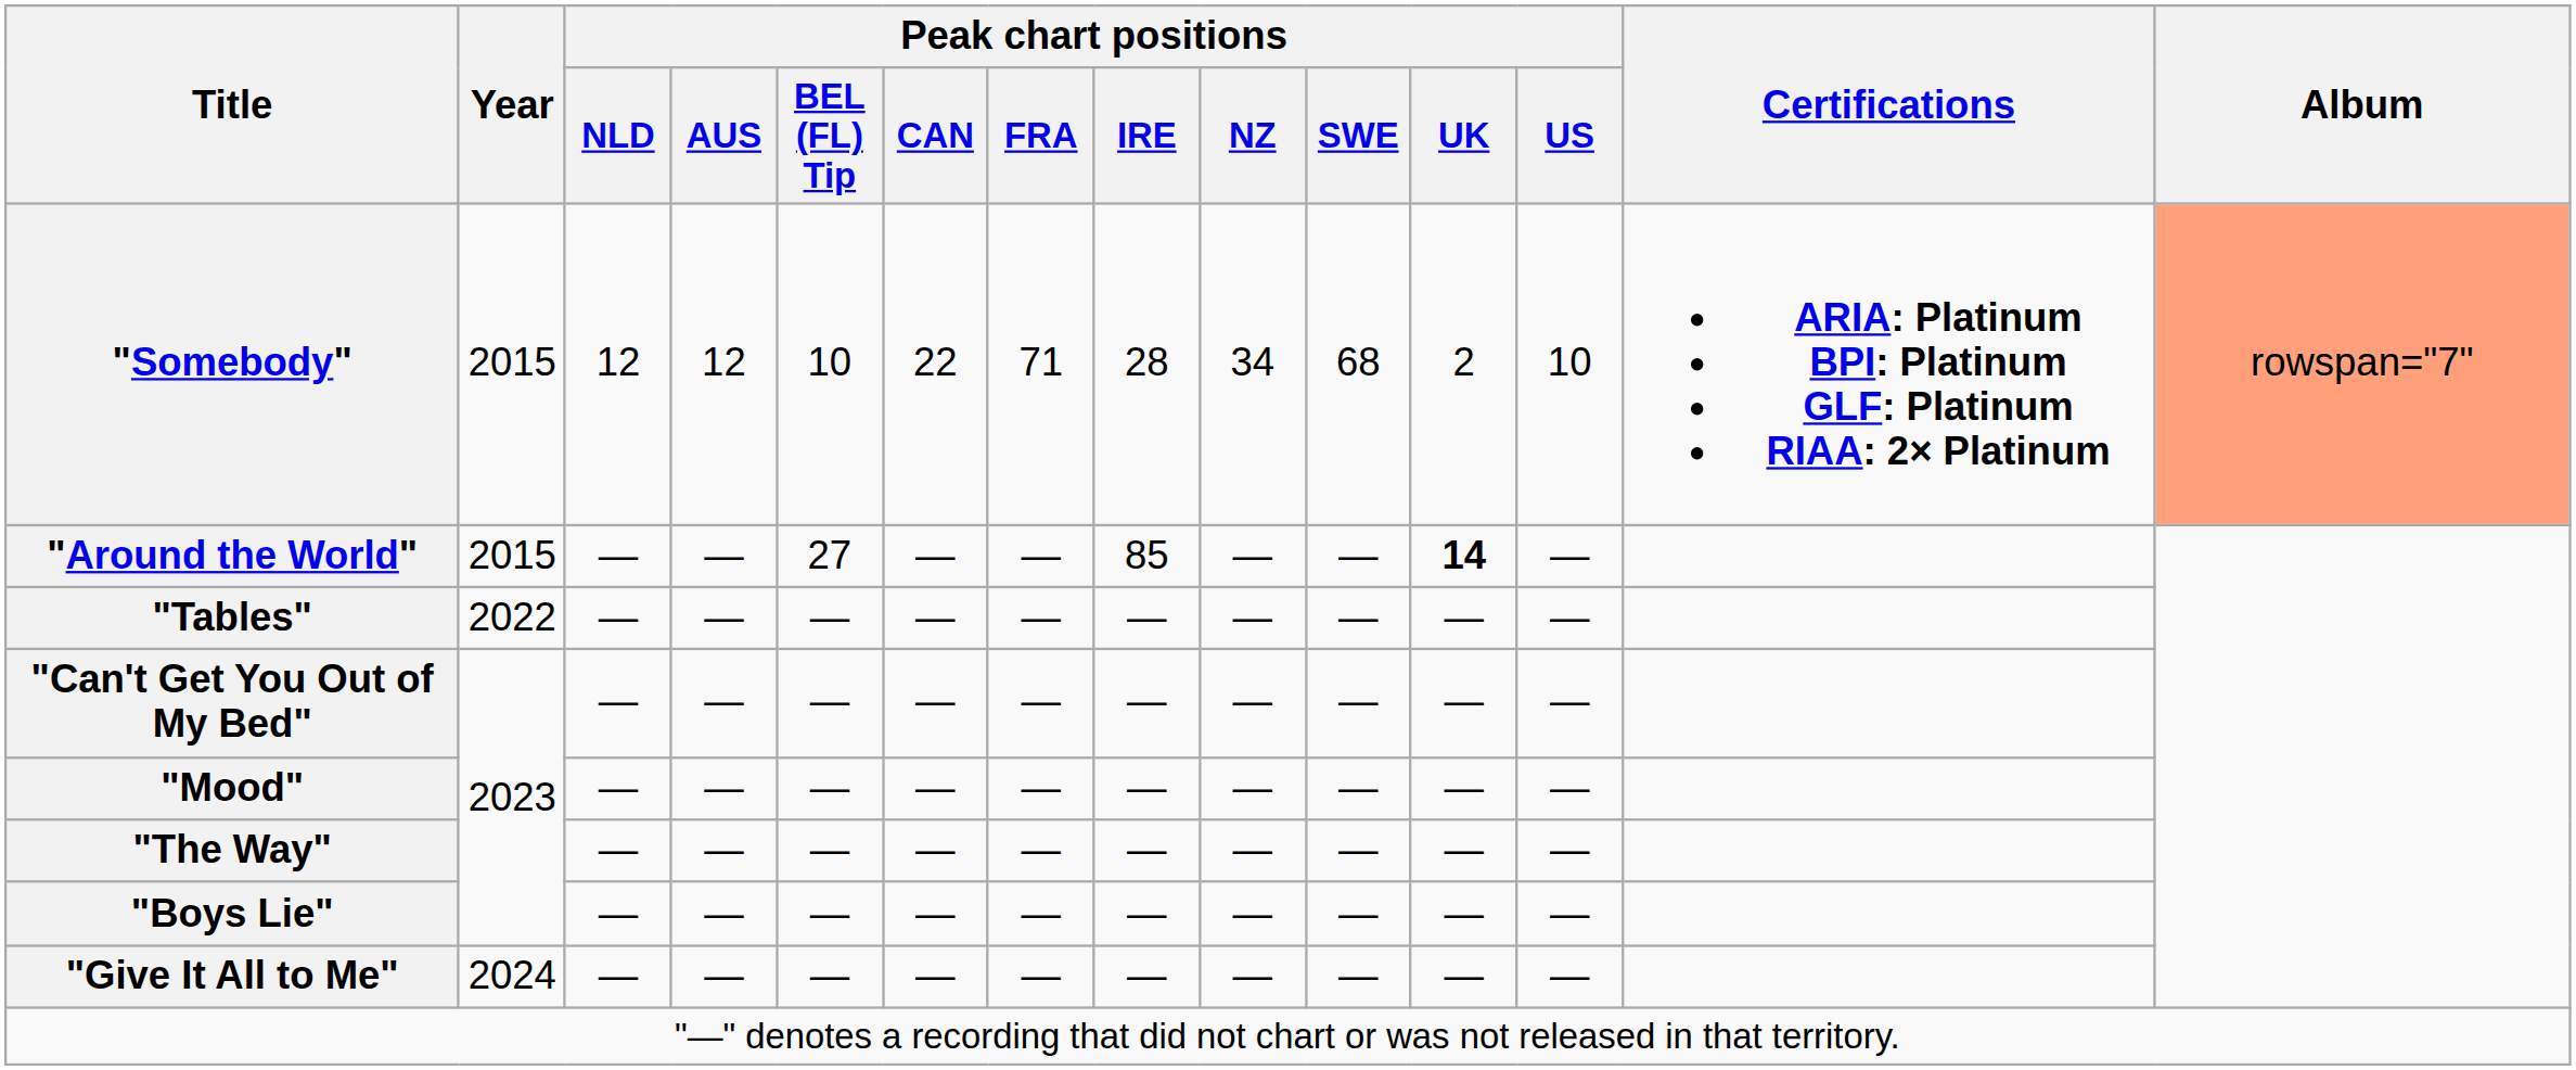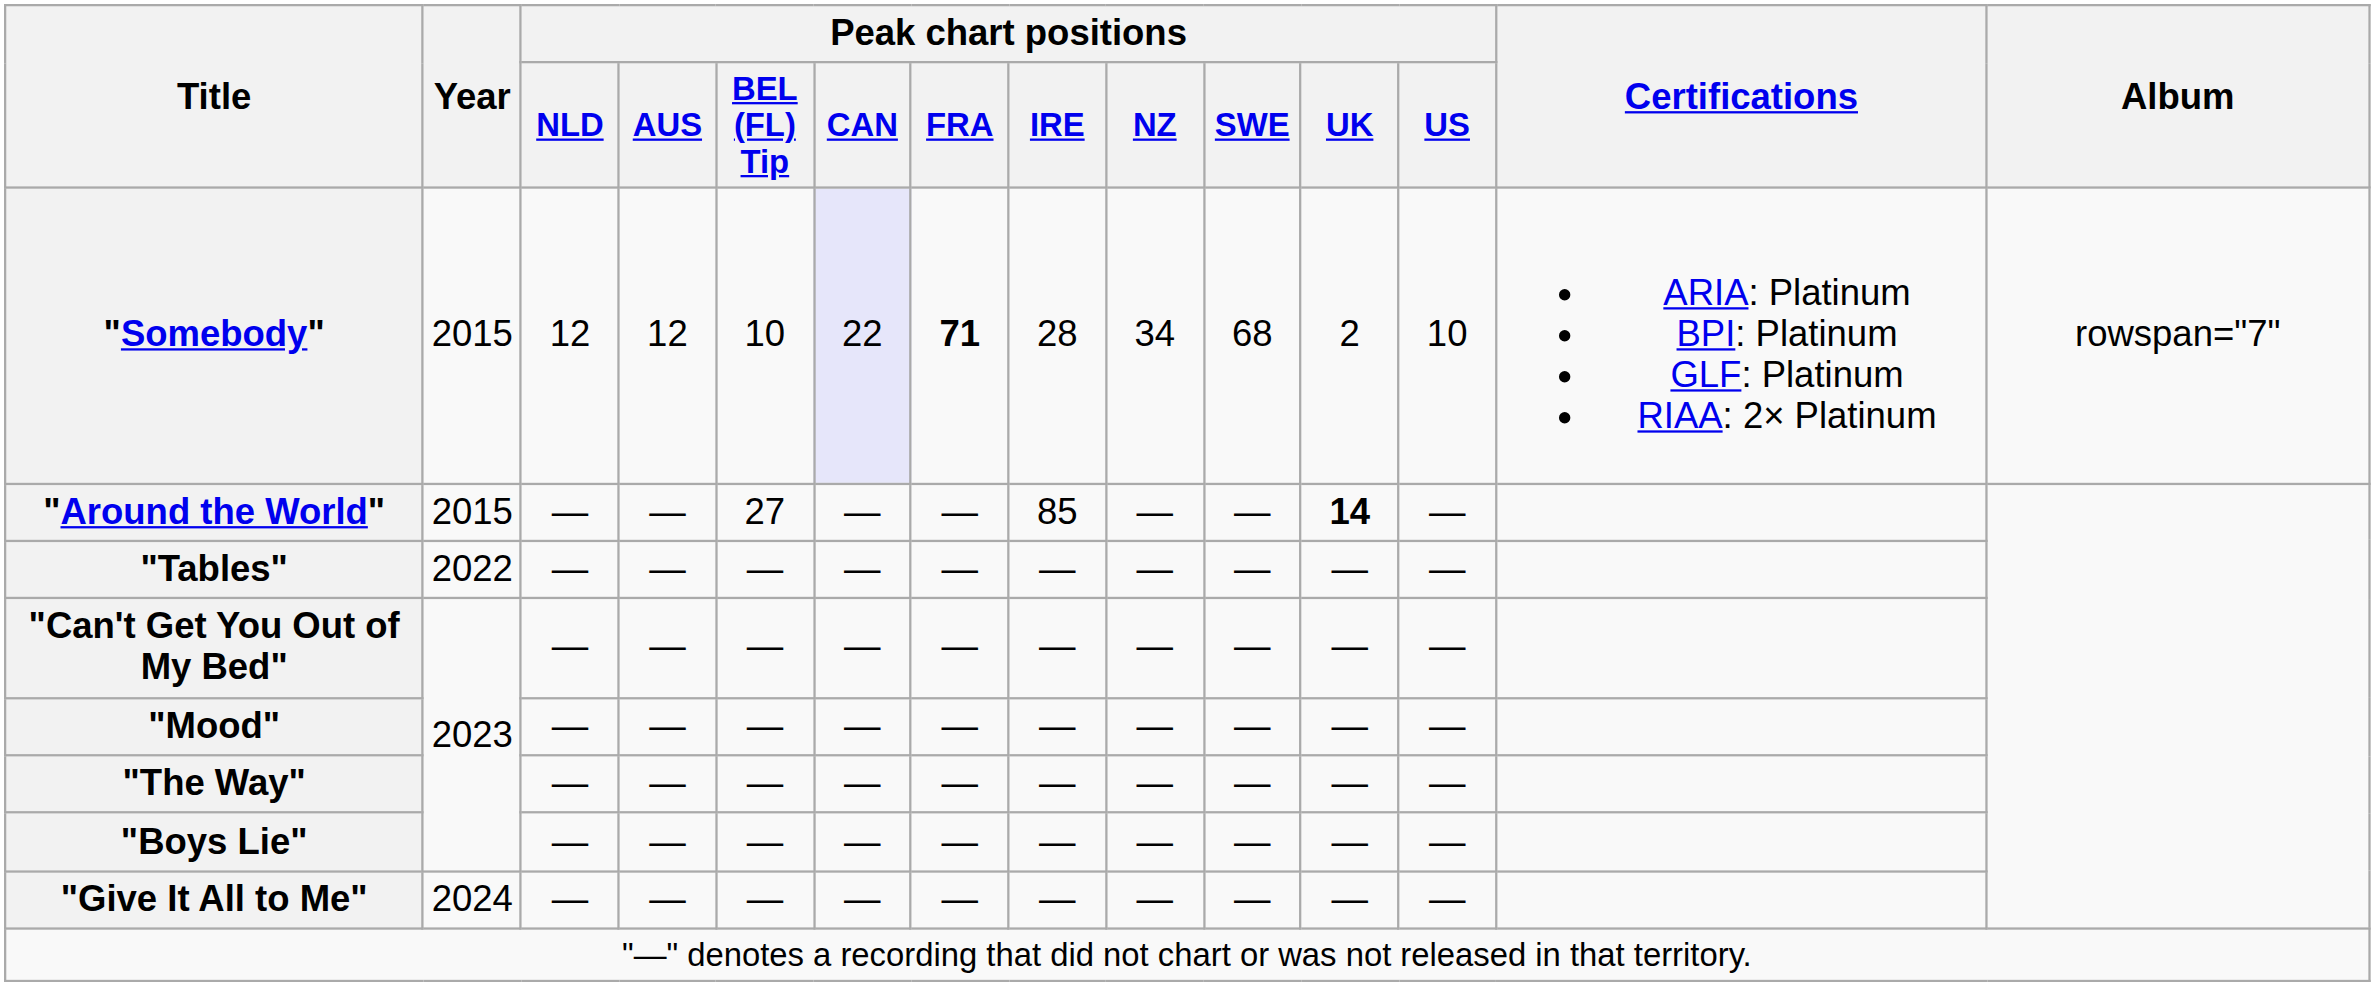"Somebody" | Peak chart positions / CAN: no background -> lavender background
"Somebody" | Peak chart positions / FRA: normal -> bold
"Somebody" | Certifications: bold -> normal
"Somebody" | Album: lightsalmon background -> no background
